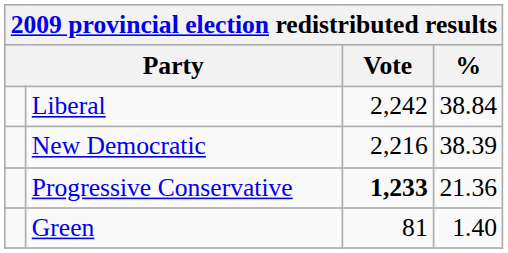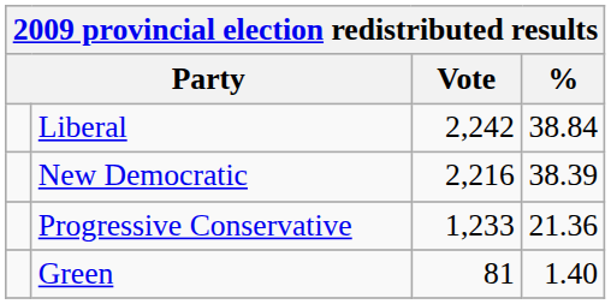Progressive Conservative | Vote: bold -> normal
